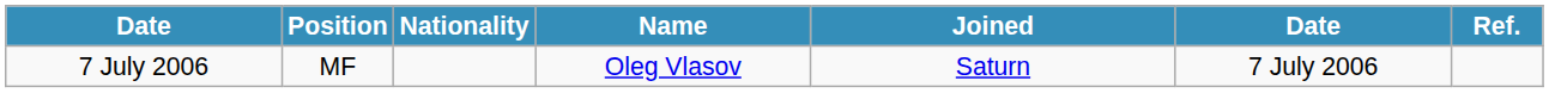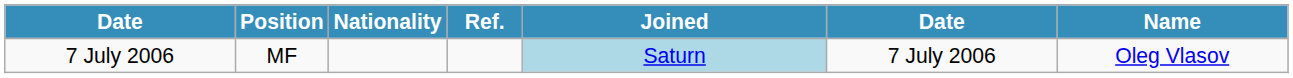columns swapped: Name <-> Ref.
row 2 | Joined: no background -> lightblue background
